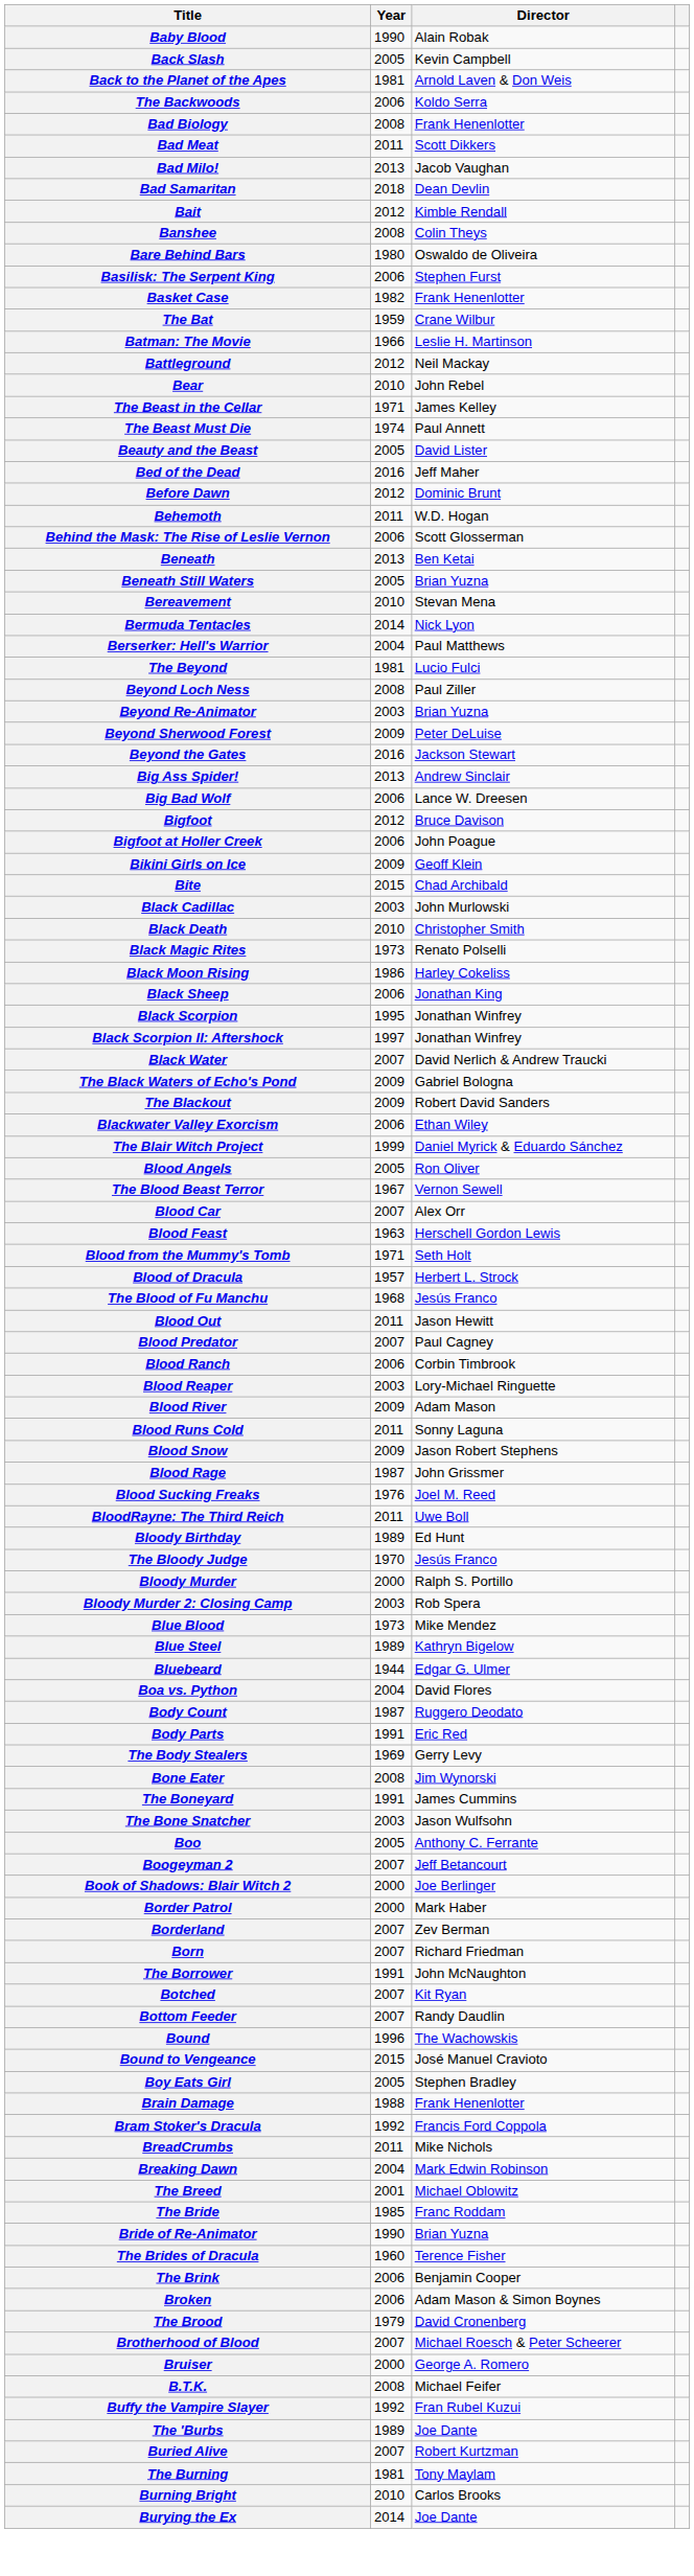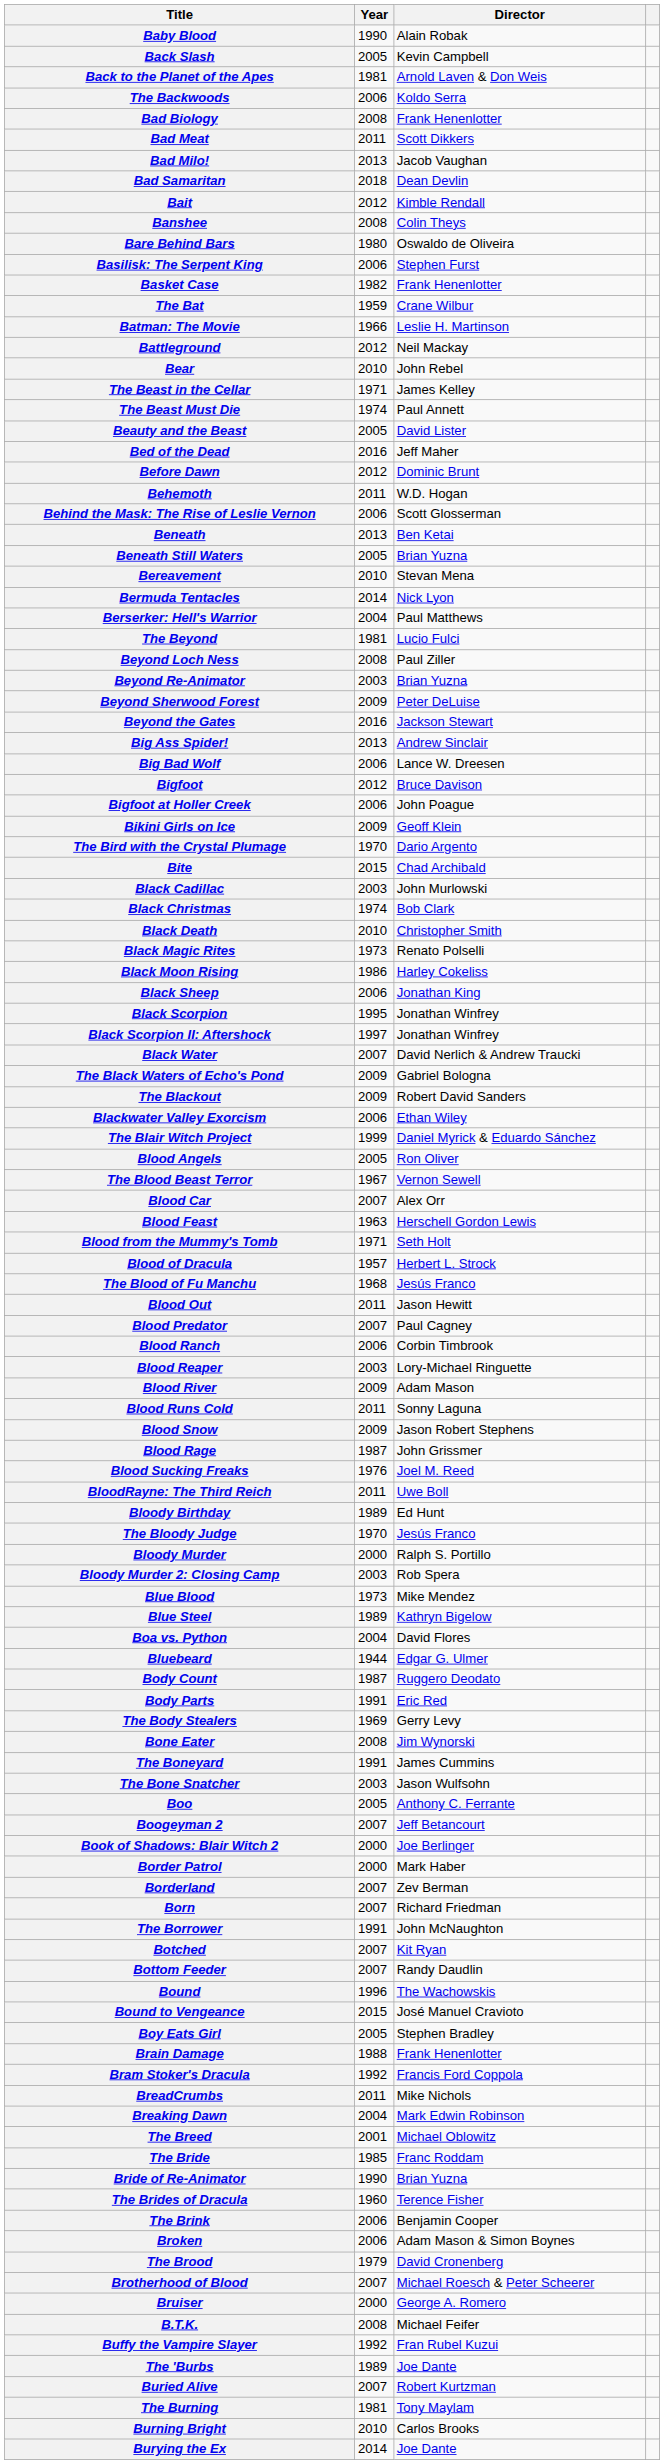+ row: The Bird with the Crystal Plumage | 1970 | Dario Argento
+ row: Black Christmas | 1974 | Bob Clark
rows swapped: Bluebeard <-> Boa vs. Python
